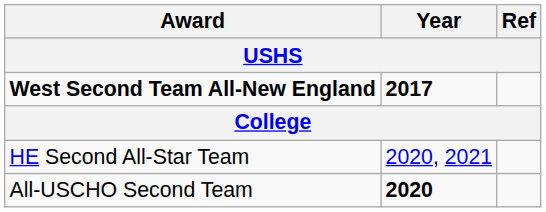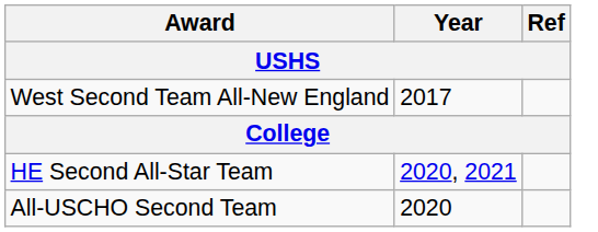row 3 | Award: bold -> normal
row 3 | Year: bold -> normal
row 6 | Year: bold -> normal
